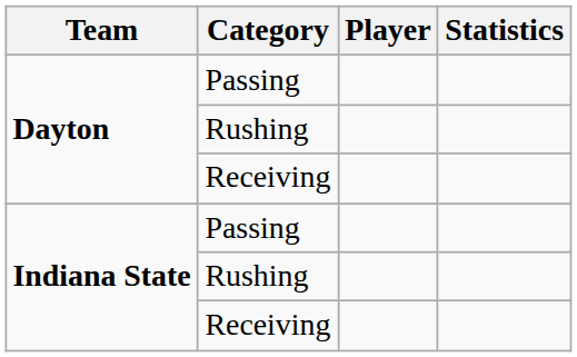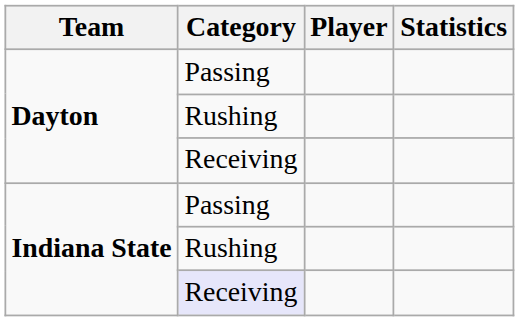Indiana State / Receiving | Category: no background -> lavender background
